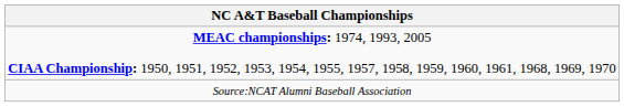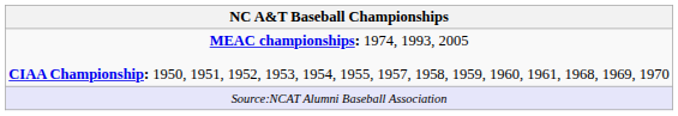row 3 | column 1: no background -> lavender background
